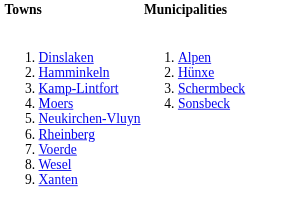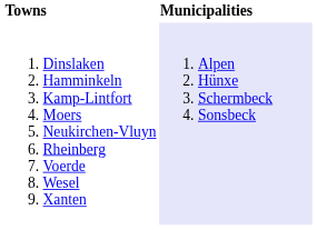row 2 | Municipalities: no background -> lavender background
